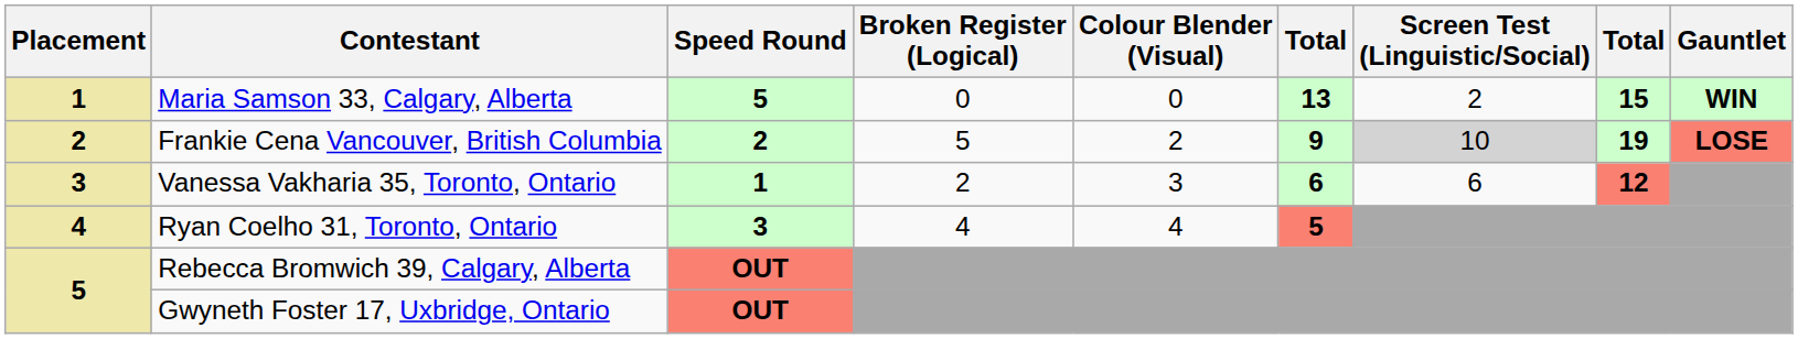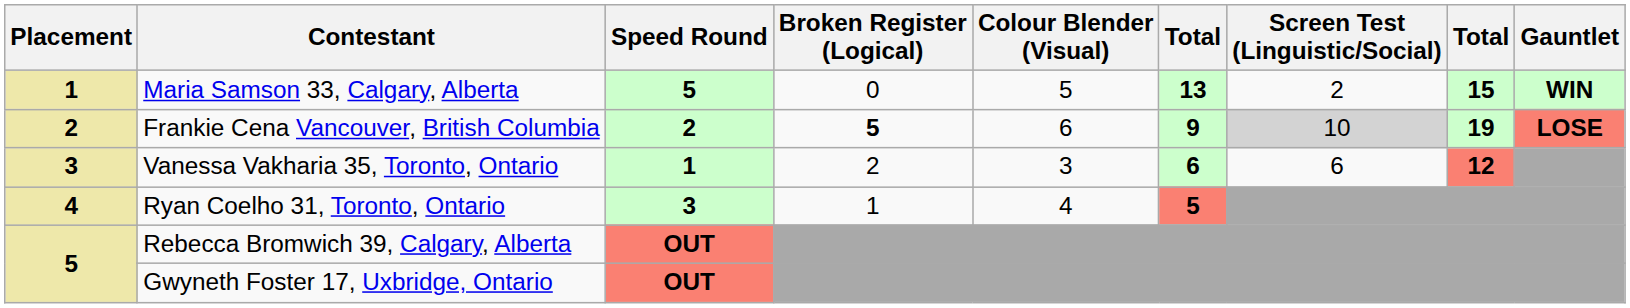Maria Samson 33, Calgary, Alberta | Colour Blender (Visual): 0 -> 5
Frankie Cena Vancouver, British Columbia | Broken Register (Logical): normal -> bold
Frankie Cena Vancouver, British Columbia | Colour Blender (Visual): 2 -> 6
Ryan Coelho 31, Toronto, Ontario | Broken Register (Logical): 4 -> 1
